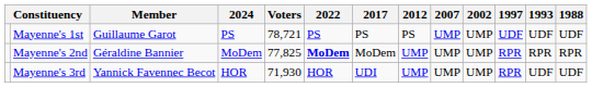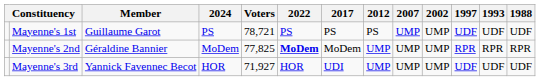Mayenne's 3rd | Voters: 71,930 -> 71,927
Mayenne's 3rd | 1997: RPR -> UDF
